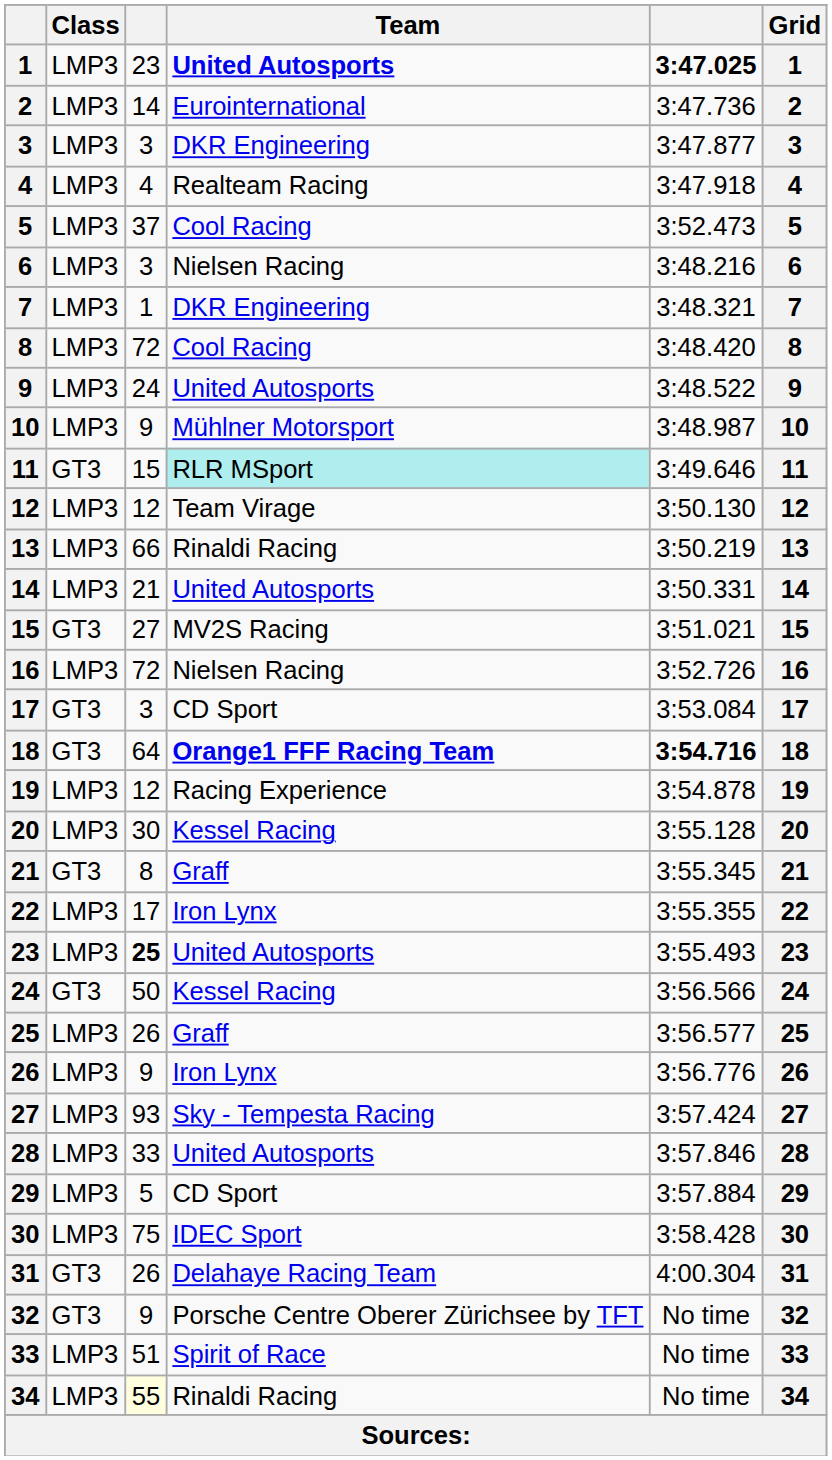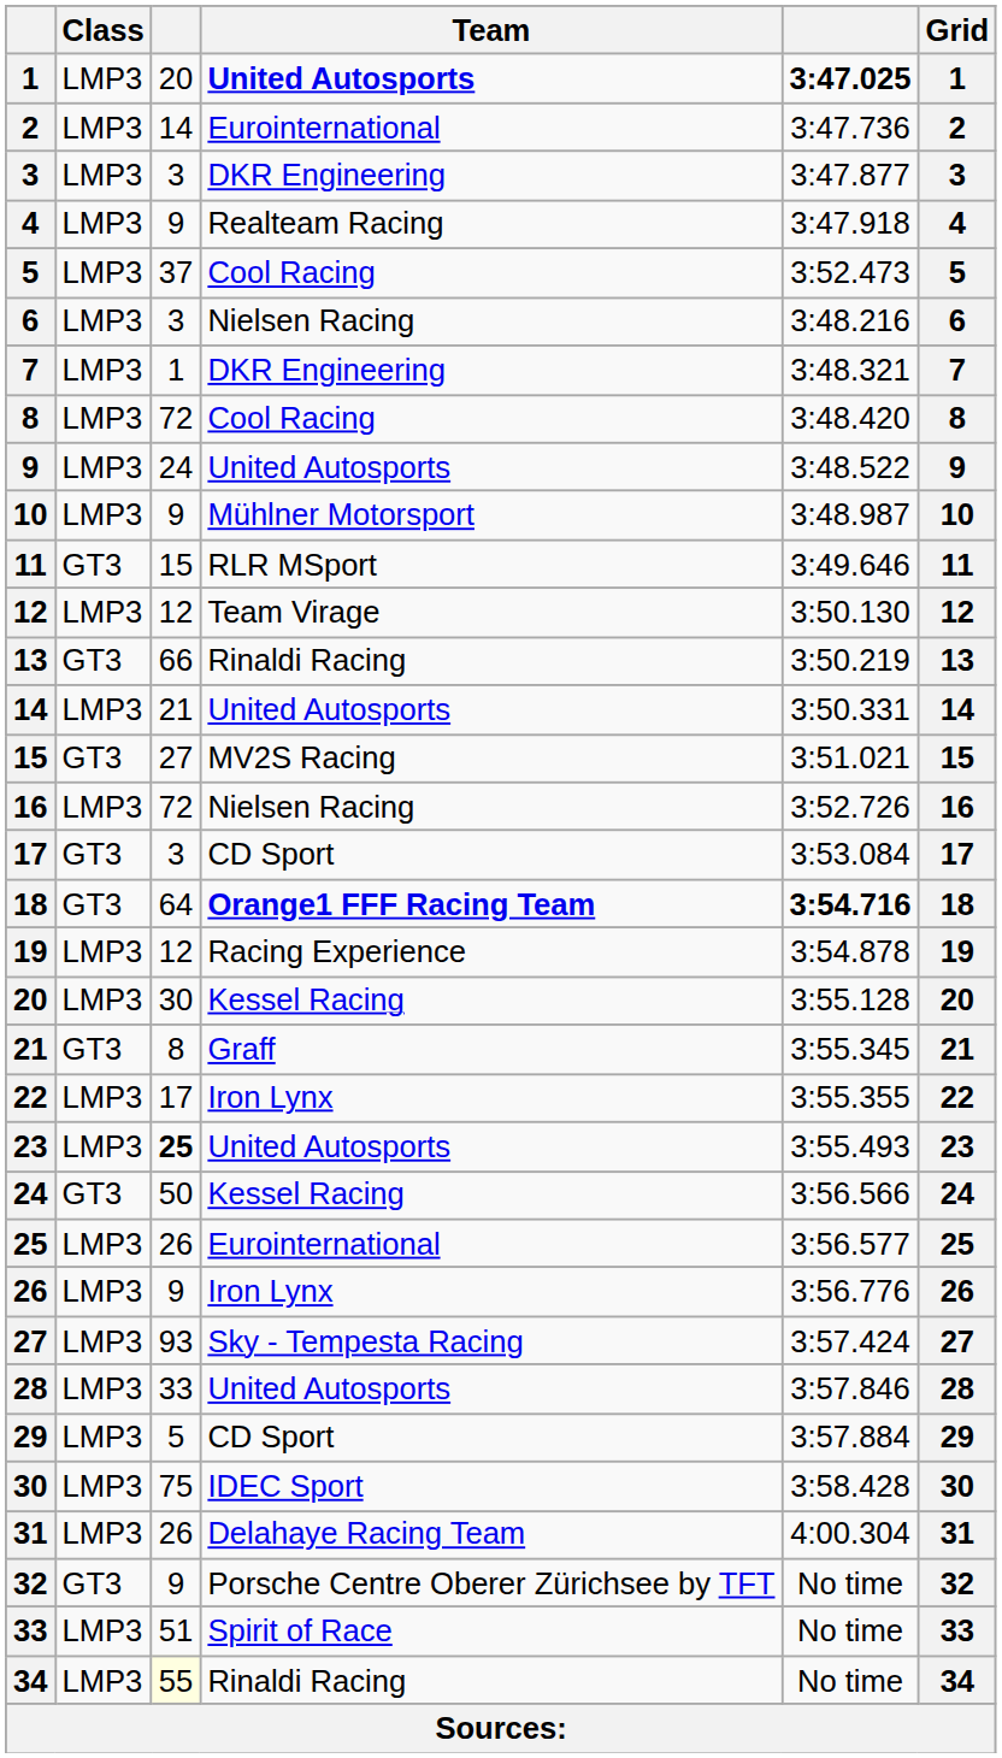row 2 | column 3: 23 -> 20
row 5 | column 3: 4 -> 9
row 12 | Team: paleturquoise background -> no background
row 14 | Class: LMP3 -> GT3
row 26 | Team: Graff -> Eurointernational
row 32 | Class: GT3 -> LMP3
